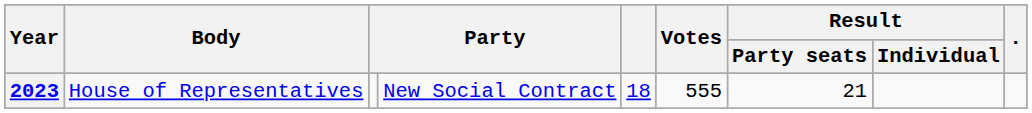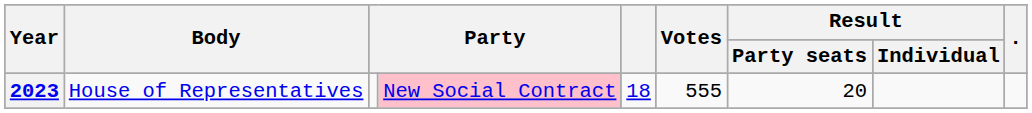2023 | column 4: no background -> pink background
2023 | Result / Party seats: 21 -> 20
